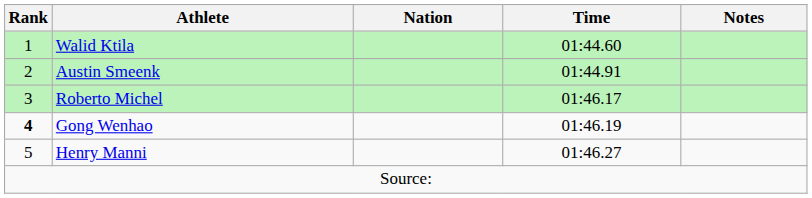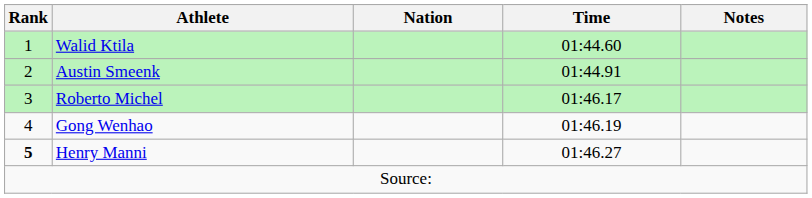Gong Wenhao | Rank: bold -> normal
Henry Manni | Rank: normal -> bold
